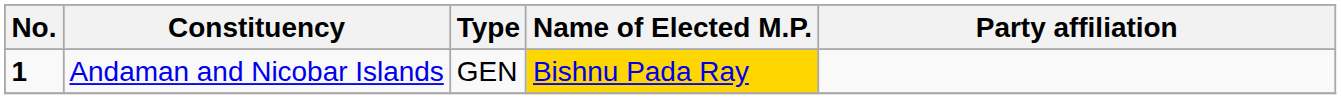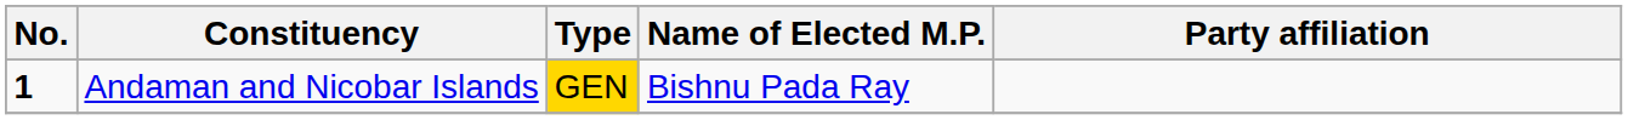Andaman and Nicobar Islands | Type: no background -> gold background
Andaman and Nicobar Islands | Name of Elected M.P.: gold background -> no background
